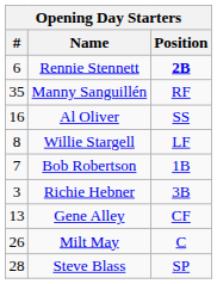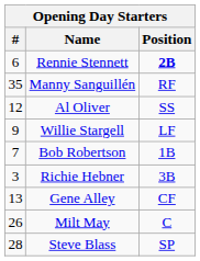Al Oliver | #: 16 -> 12
Willie Stargell | #: 8 -> 9
